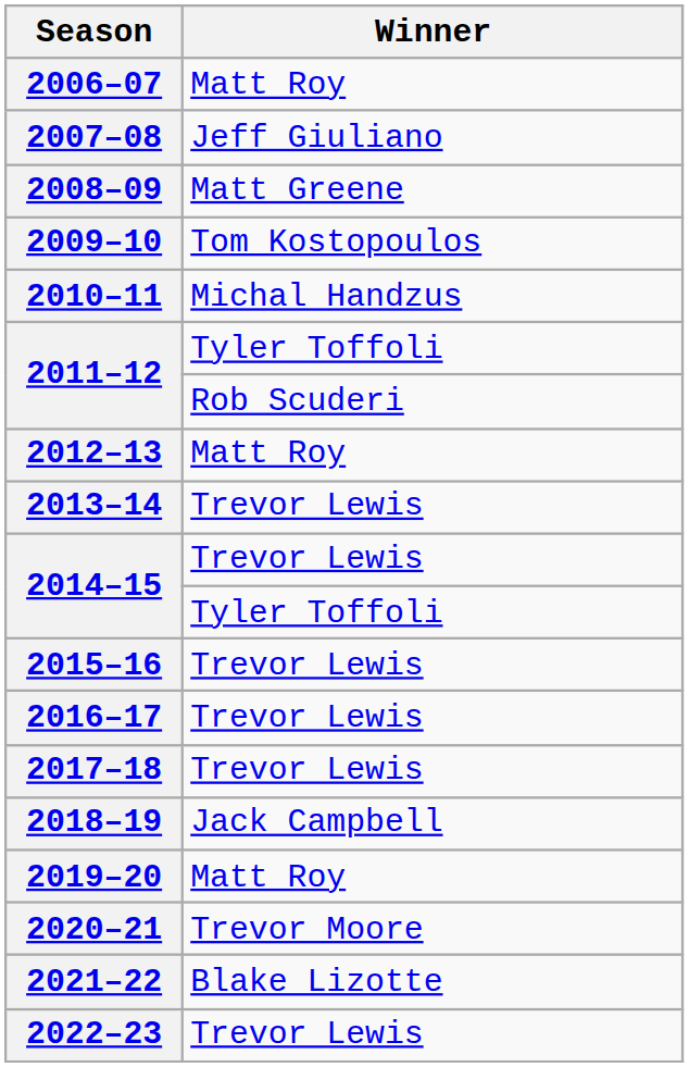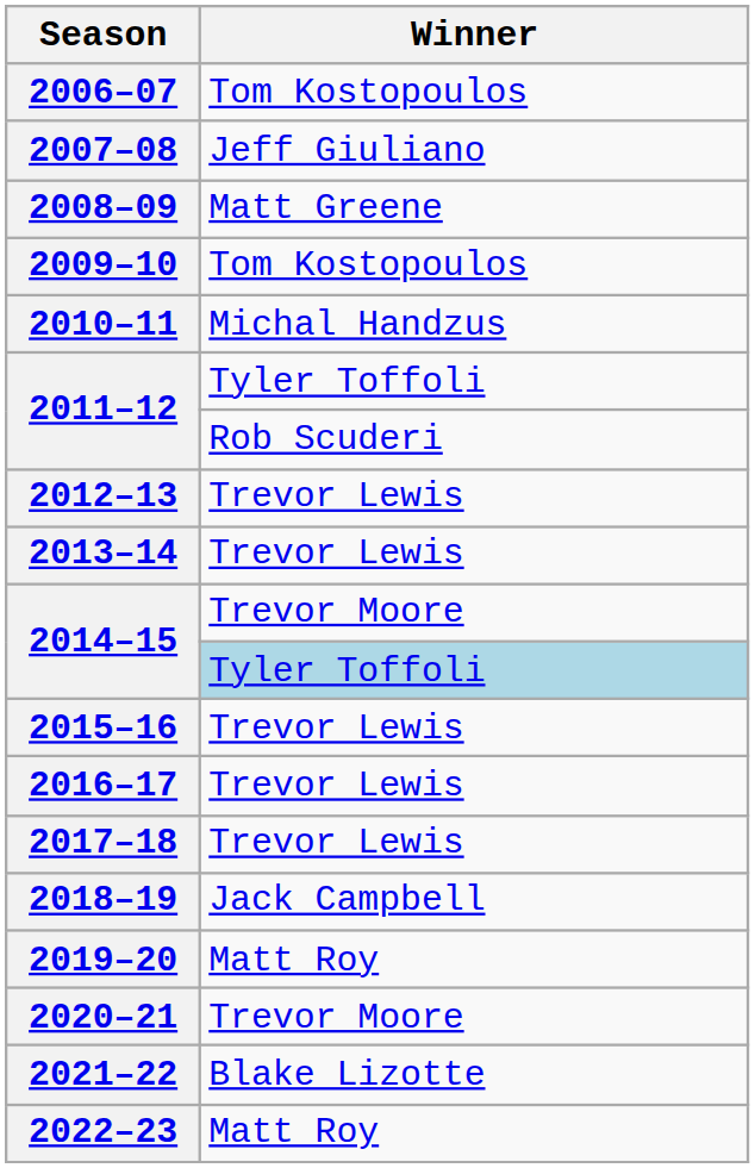row 2 | Winner: Matt Roy -> Tom Kostopoulos
row 9 | Winner: Matt Roy -> Trevor Lewis
row 11 | Winner: Trevor Lewis -> Trevor Moore
row 12 | Winner: no background -> lightblue background
row 20 | Winner: Trevor Lewis -> Matt Roy
